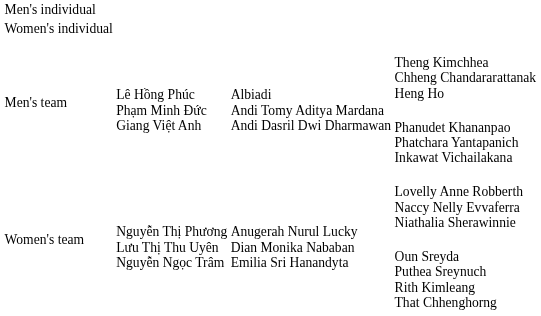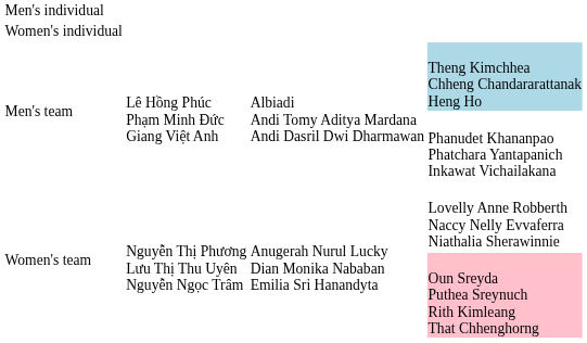Theng Kimchhea Chheng Chandararattanak Heng Ho | column 4: no background -> lightblue background
Oun Sreyda Puthea Sreynuch Rith Kimleang That Chhenghorng | column 4: no background -> pink background
